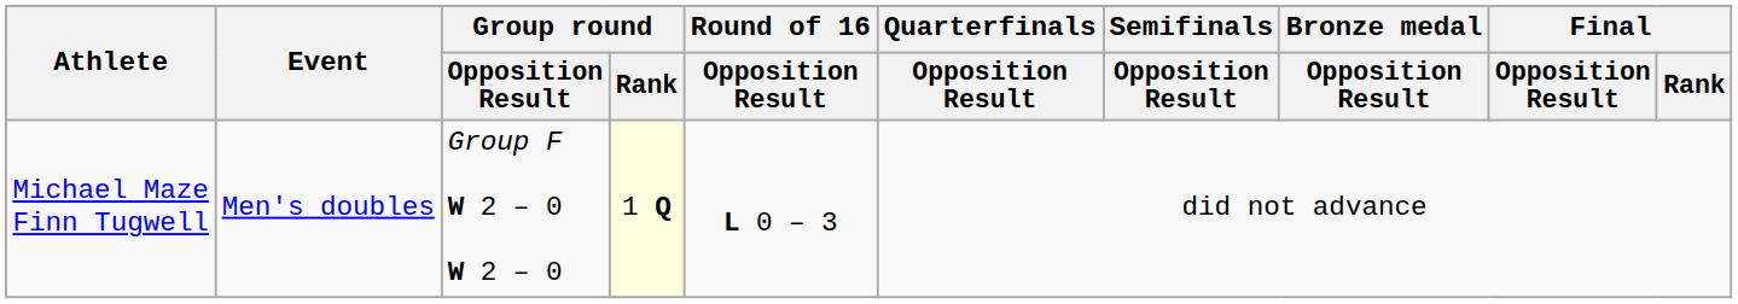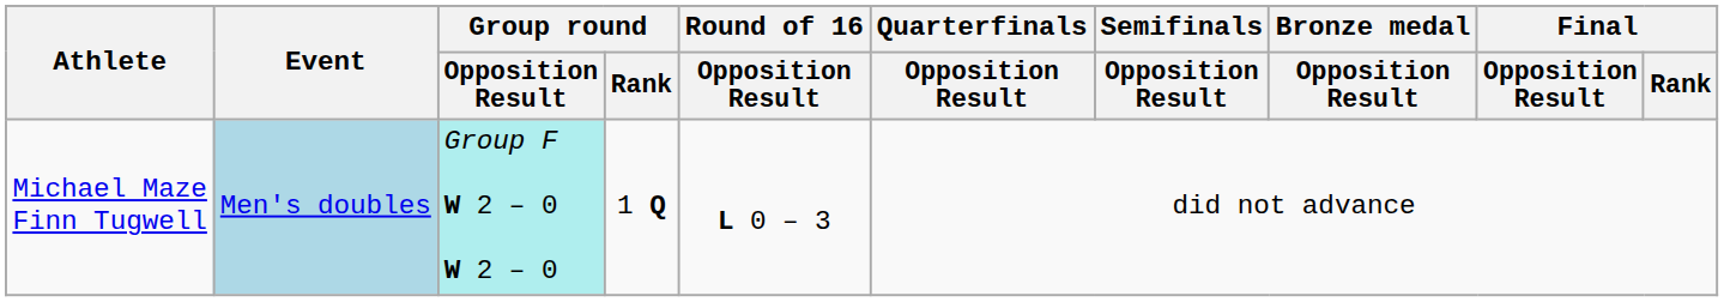Michael Maze Finn Tugwell | Event: no background -> lightblue background
Michael Maze Finn Tugwell | Group round / Opposition Result: no background -> paleturquoise background
Michael Maze Finn Tugwell | Group round / Rank: lightyellow background -> no background
